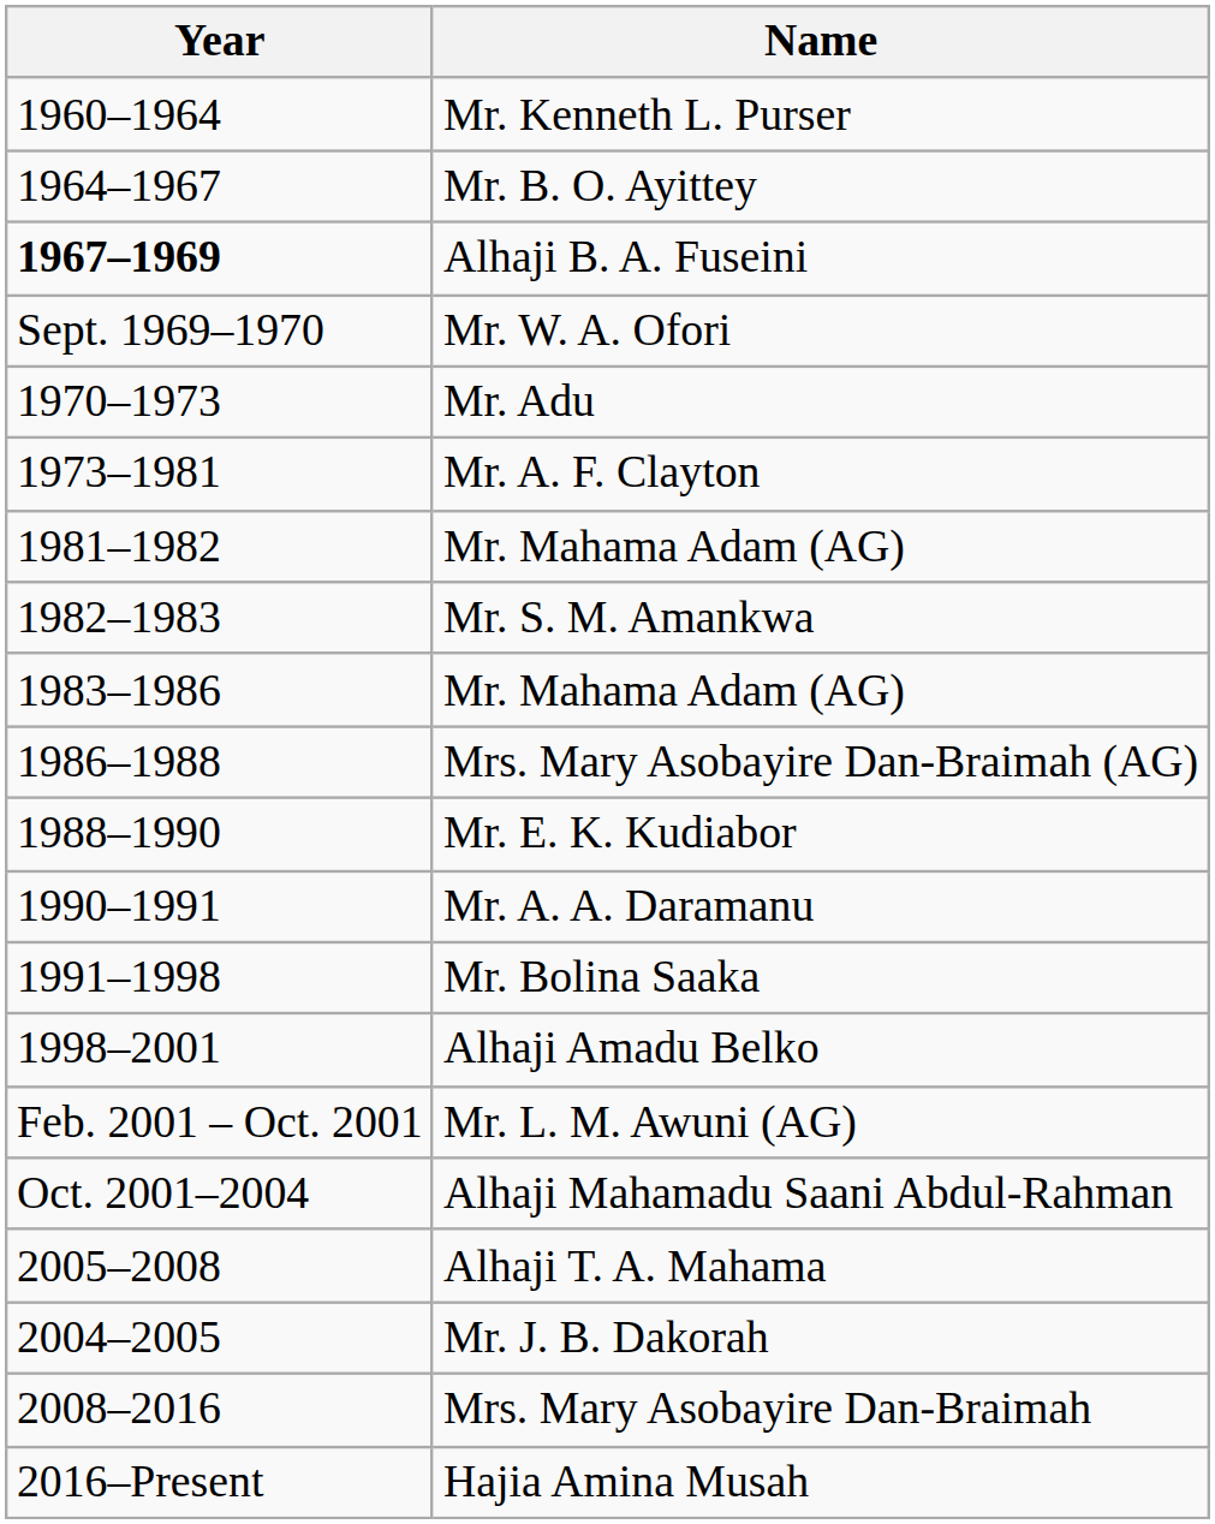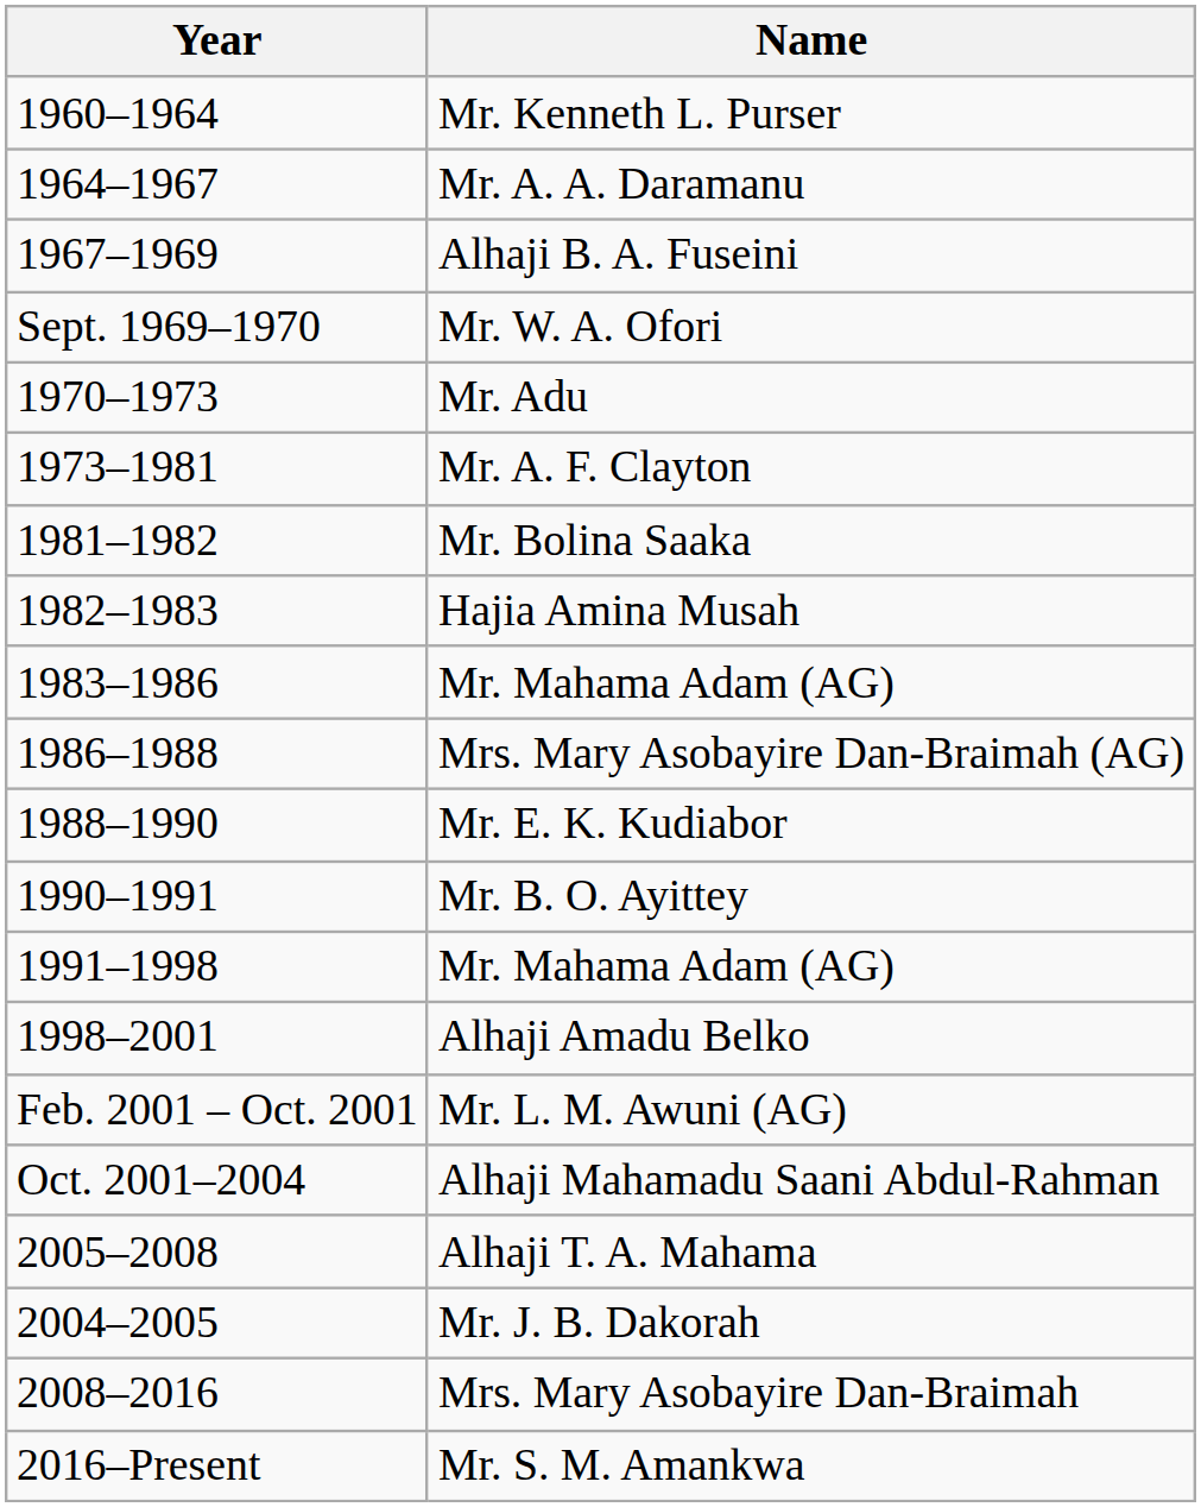row 3 | Name: Mr. B. O. Ayittey -> Mr. A. A. Daramanu
row 4 | Year: bold -> normal
row 8 | Name: Mr. Mahama Adam (AG) -> Mr. Bolina Saaka
row 9 | Name: Mr. S. M. Amankwa -> Hajia Amina Musah
row 13 | Name: Mr. A. A. Daramanu -> Mr. B. O. Ayittey
row 14 | Name: Mr. Bolina Saaka -> Mr. Mahama Adam (AG)
row 21 | Name: Hajia Amina Musah -> Mr. S. M. Amankwa
